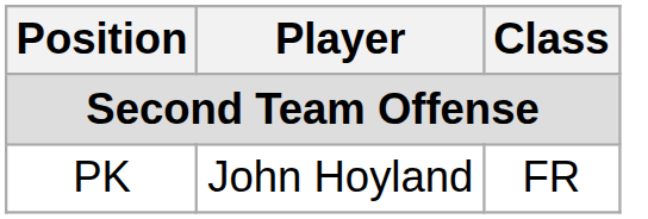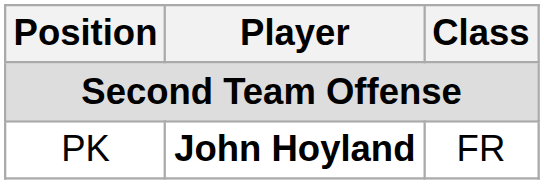PK | Player: normal -> bold
